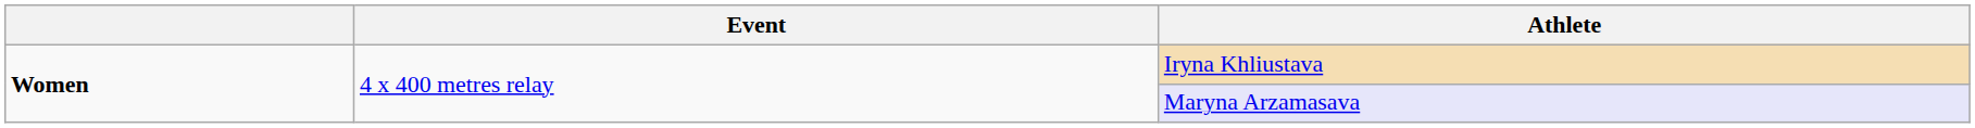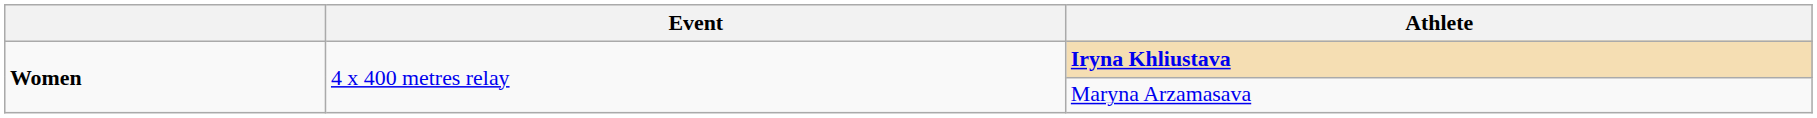Iryna Khliustava | Athlete: normal -> bold
Maryna Arzamasava | Athlete: lavender background -> no background
